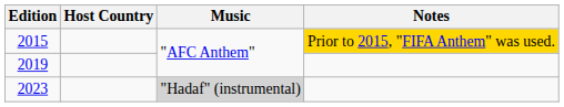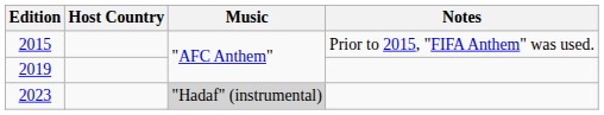2015 | Notes: gold background -> no background
